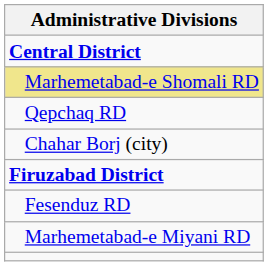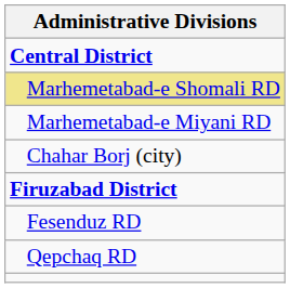row 4 | column 1: Qepchaq RD -> Marhemetabad-e Miyani RD
row 8 | column 1: Marhemetabad-e Miyani RD -> Qepchaq RD
